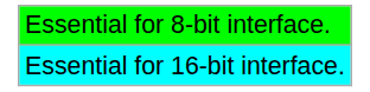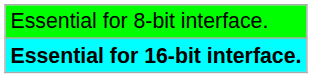row 2 | column 1: normal -> bold
